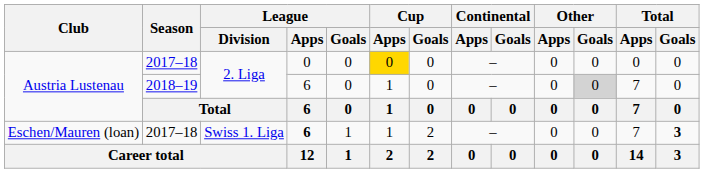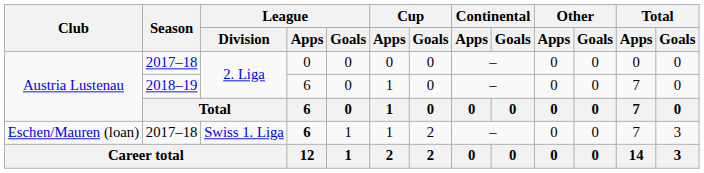Austria Lustenau / 2017–18 | Cup / Apps: gold background -> no background
Austria Lustenau / 2018–19 | Other / Goals: lightgrey background -> no background
Eschen/Mauren (loan) | Total / Goals: bold -> normal
